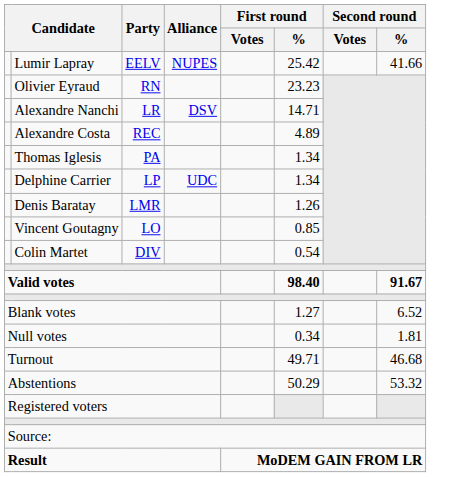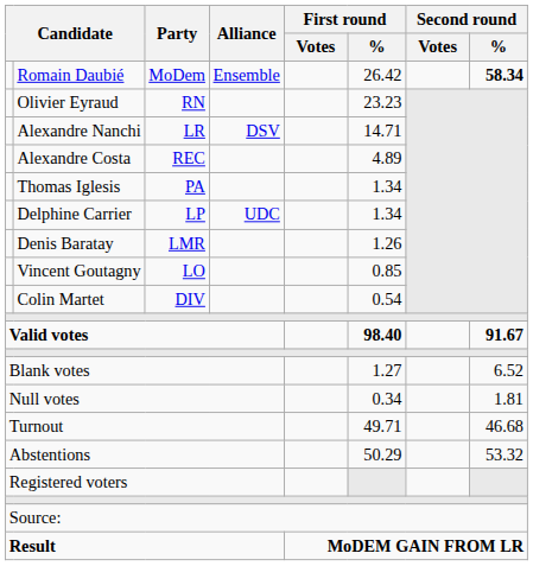+ row: Romain Daubié | MoDem | Ensemble | 26.42 | 58.34
- row: Lumir Lapray | EELV | NUPES | 25.42 | 41.66
